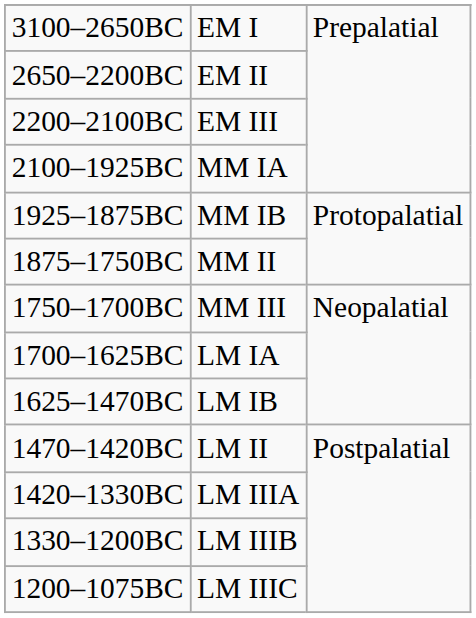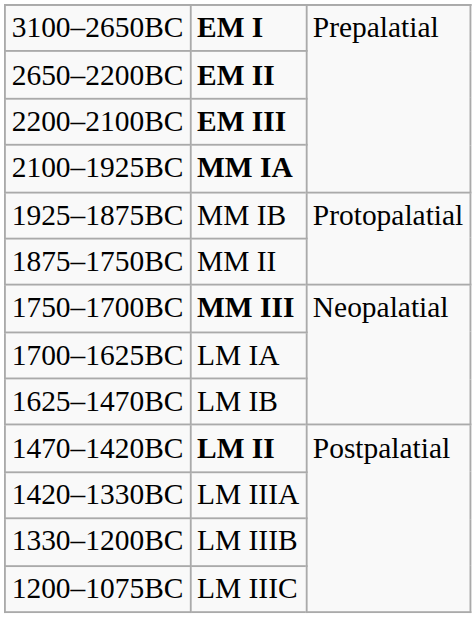3100–2650BC | column 2: normal -> bold
2650–2200BC | column 2: normal -> bold
2200–2100BC | column 2: normal -> bold
2100–1925BC | column 2: normal -> bold
1750–1700BC | column 2: normal -> bold
1470–1420BC | column 2: normal -> bold
